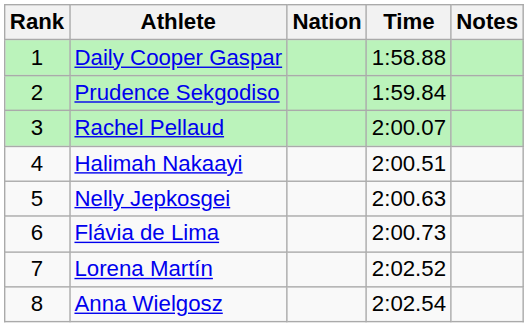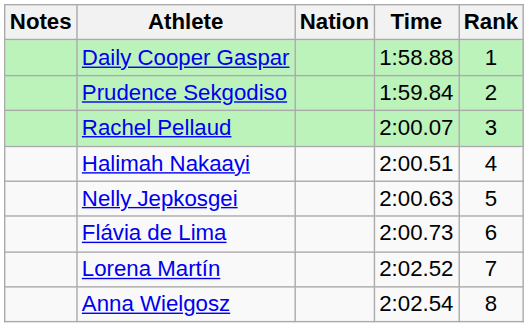columns swapped: Rank <-> Notes
